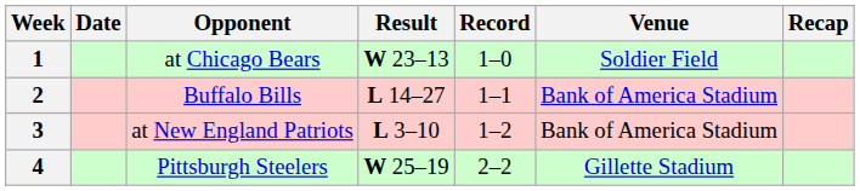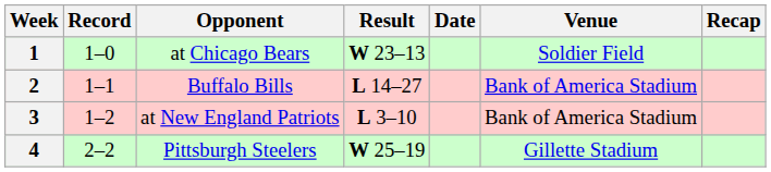columns swapped: Date <-> Record
